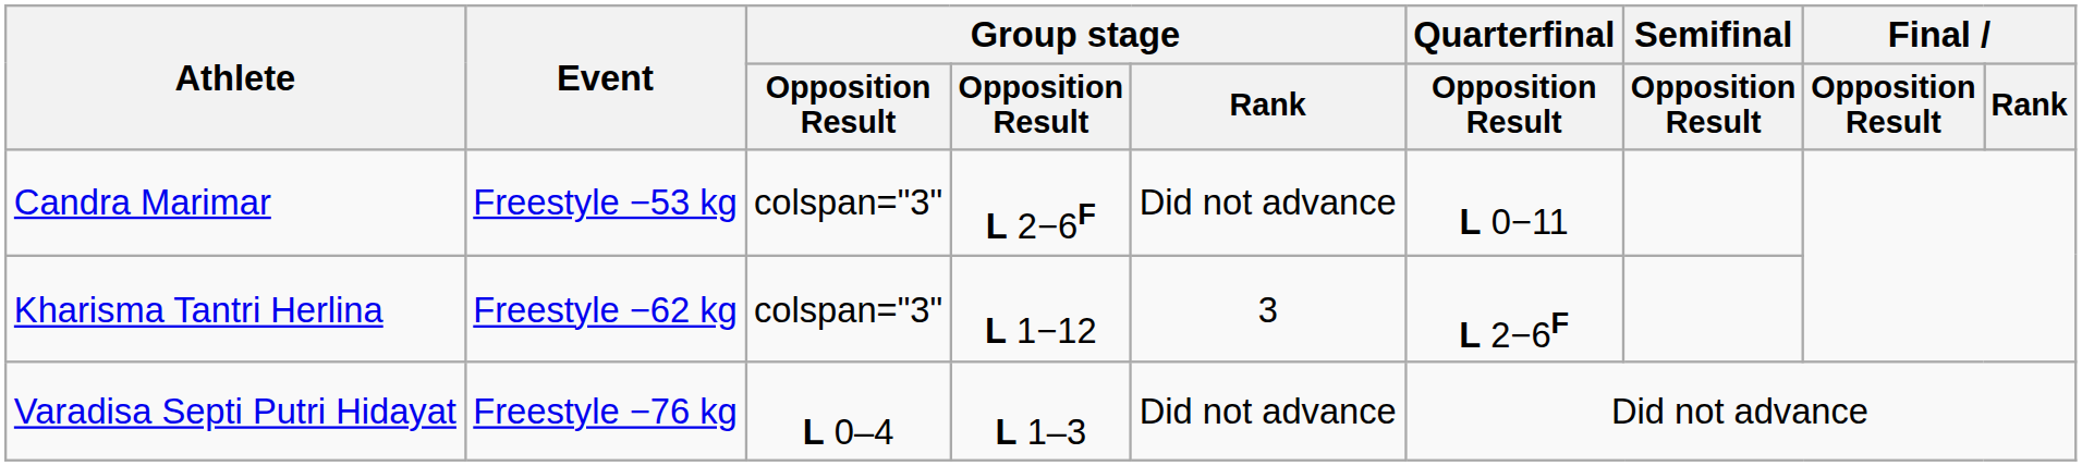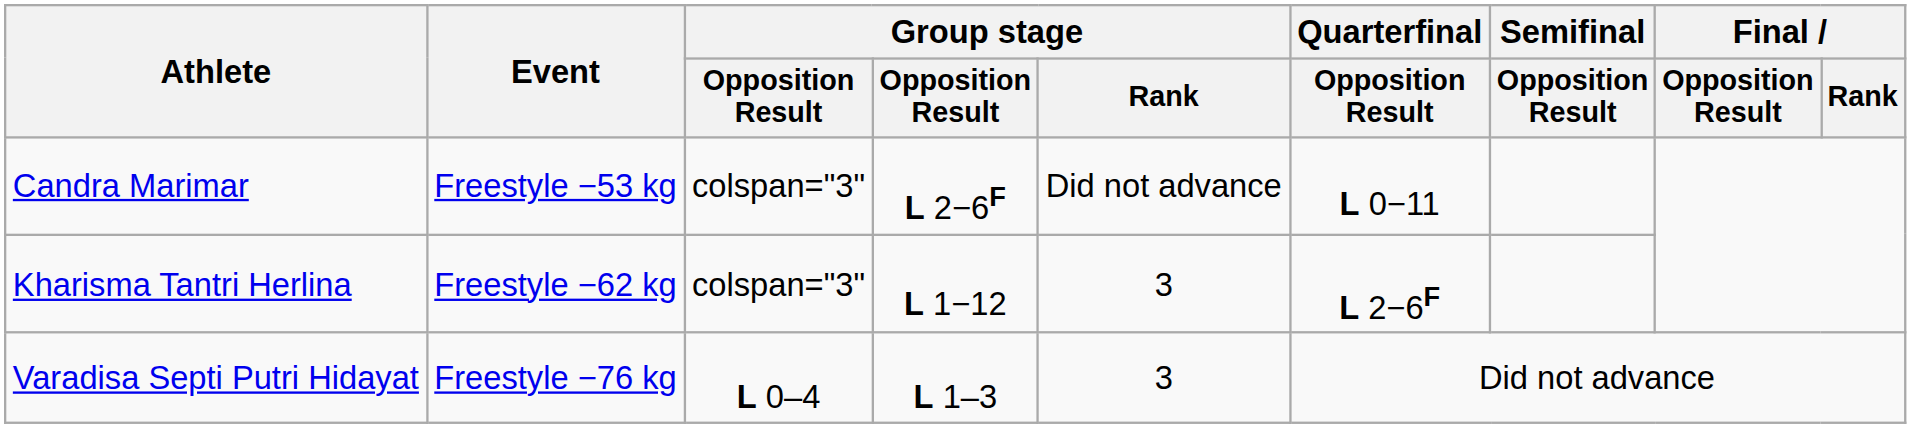Varadisa Septi Putri Hidayat | Group stage / Rank: Did not advance -> 3
